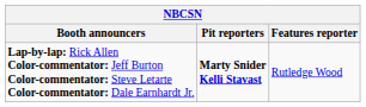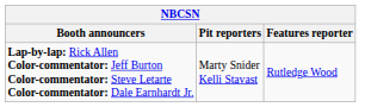row 3 | Pit reporters: bold -> normal
